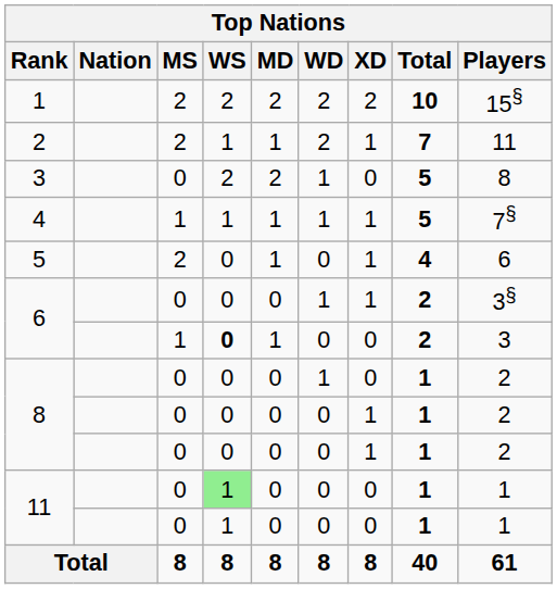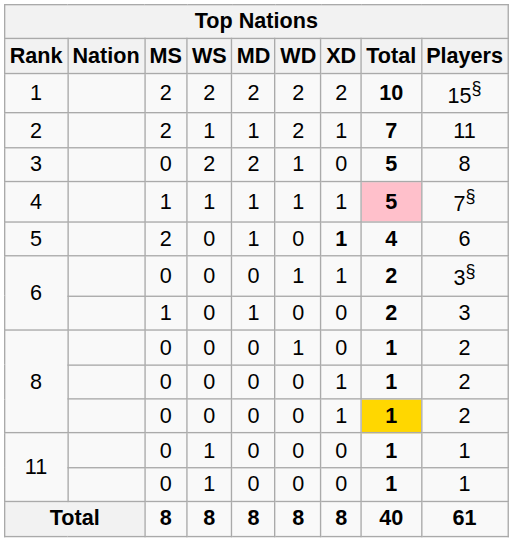row 6 | Total: no background -> pink background
row 7 | XD: normal -> bold
row 9 | WS: bold -> normal
row 12 | Total: no background -> gold background
row 13 | WS: lightgreen background -> no background
